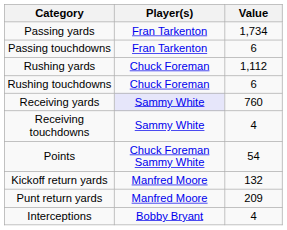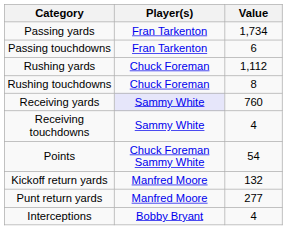Rushing touchdowns | Value: 6 -> 8
Punt return yards | Value: 209 -> 277
